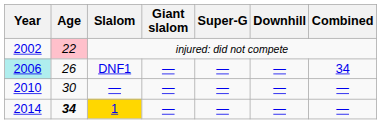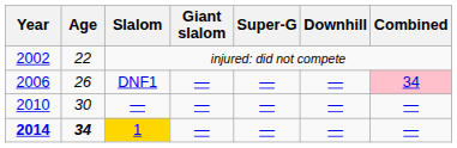injured: did not compete | Age: pink background -> no background
DNF1 | Year: paleturquoise background -> no background
DNF1 | Combined: no background -> pink background
1 | Year: normal -> bold
